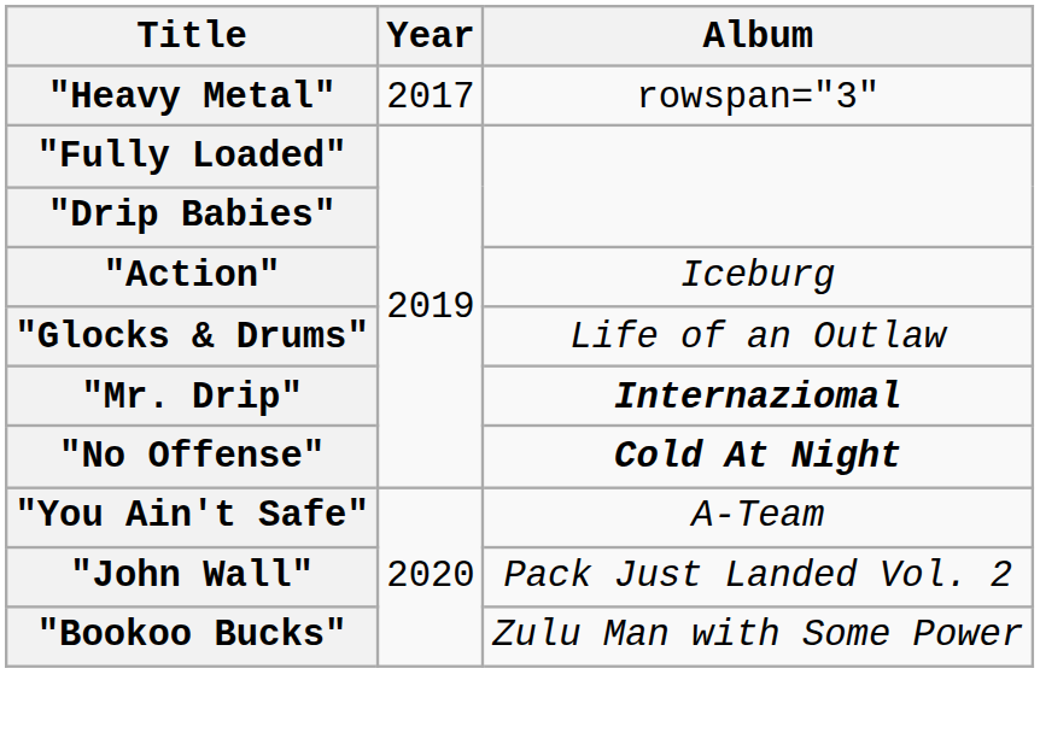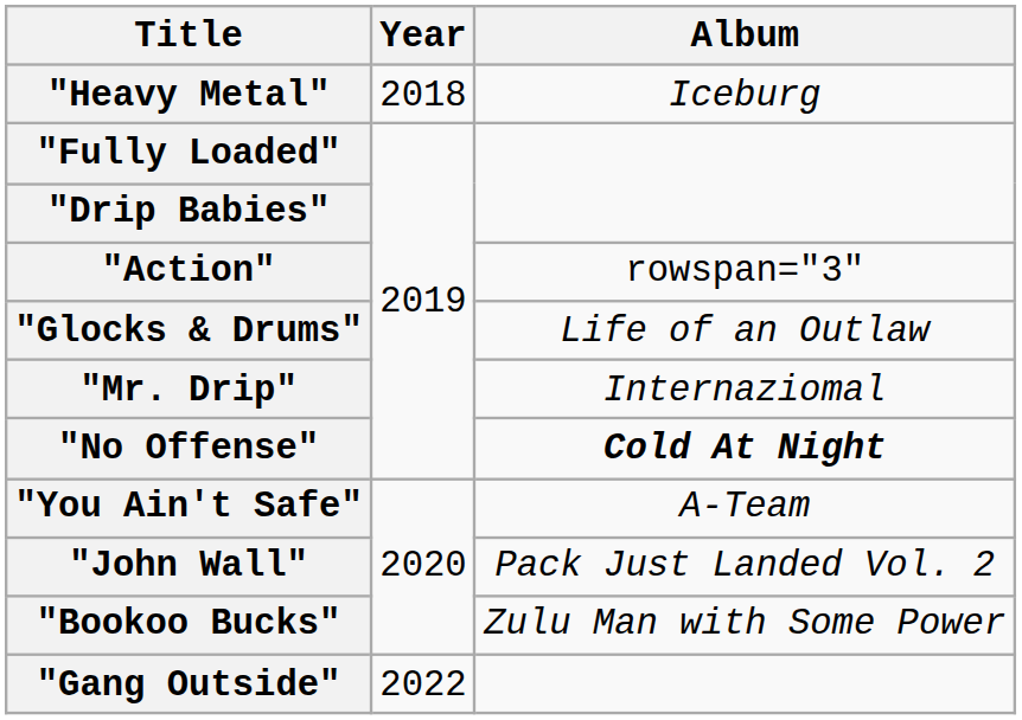"Heavy Metal" | Year: 2017 -> 2018
"Heavy Metal" | Album: rowspan="3" -> Iceburg
"Action" | Album: Iceburg -> rowspan="3"
"Mr. Drip" | Album: bold -> normal
+ row: "Gang Outside" | 2022
